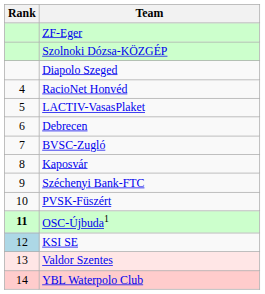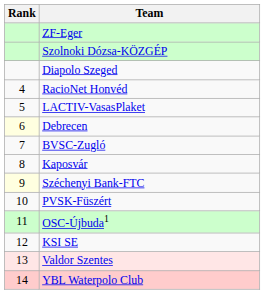Debrecen | Rank: no background -> lightyellow background
Széchenyi Bank-FTC | Rank: no background -> lightyellow background
OSC-Újbuda1 | Rank: bold -> normal
KSI SE | Rank: lightblue background -> no background
